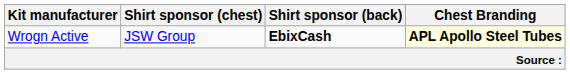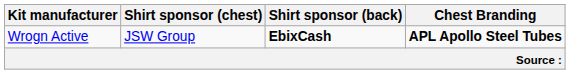Wrogn Active | Chest Branding: lightyellow background -> no background
